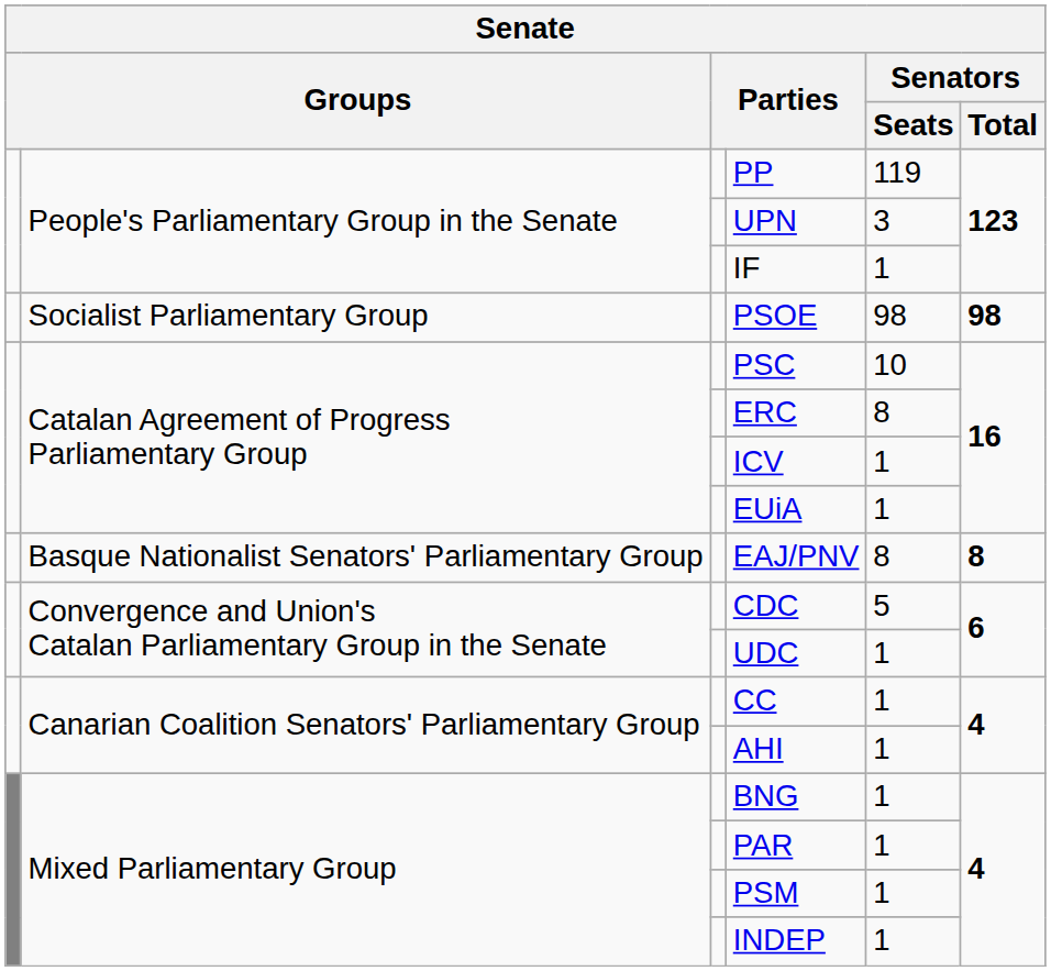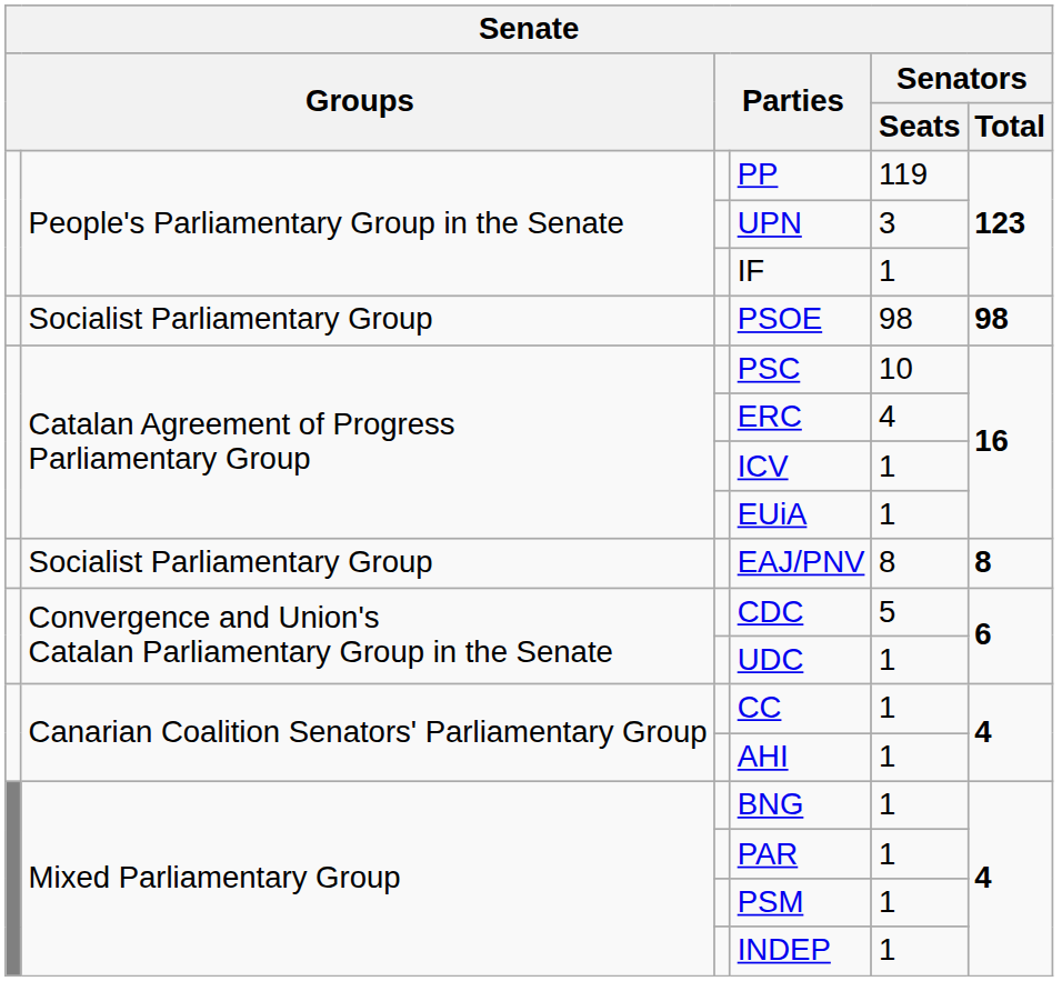ERC | Senators / Seats: 8 -> 4
EAJ/PNV | column 2: Basque Nationalist Senators' Parliamentary Group -> Socialist Parliamentary Group
